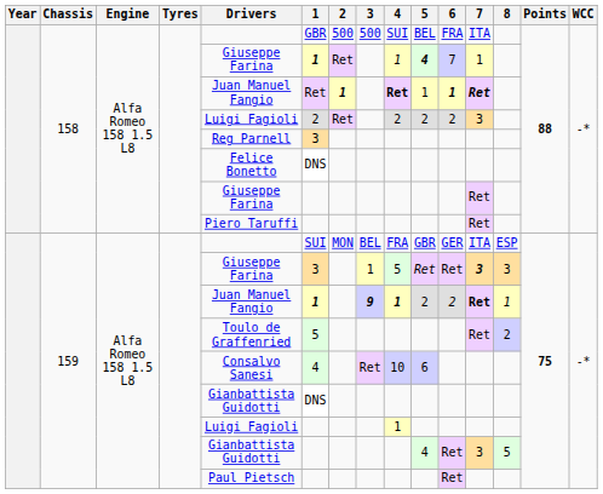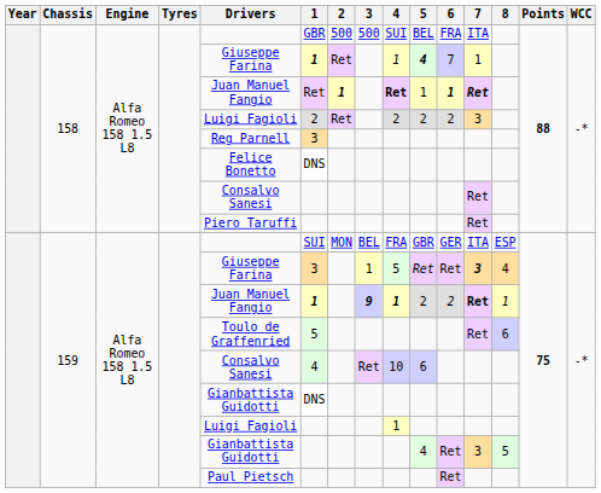row 8 | Drivers: Giuseppe Farina -> Consalvo Sanesi
row 11 | 8: 3 -> 4
row 13 | 8: 2 -> 6
